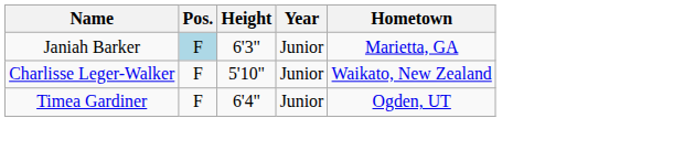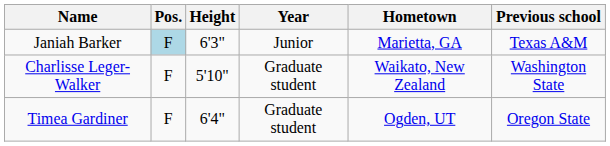+ column: Previous school | Texas A&M | Washington State | Oregon State
Charlisse Leger-Walker | Year: Junior -> Graduate student
Timea Gardiner | Year: Junior -> Graduate student
